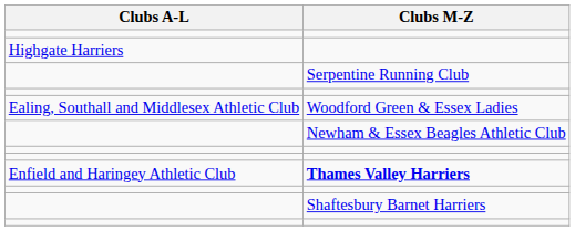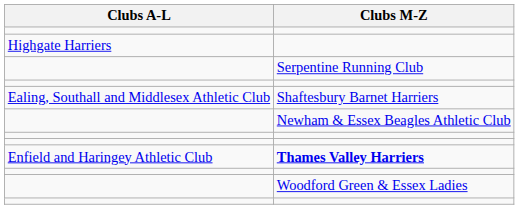row 6 | Clubs M-Z: Woodford Green & Essex Ladies -> Shaftesbury Barnet Harriers
row 12 | Clubs M-Z: Shaftesbury Barnet Harriers -> Woodford Green & Essex Ladies
